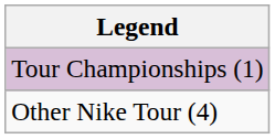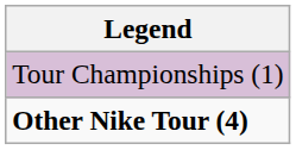row 3 | column 1: normal -> bold
